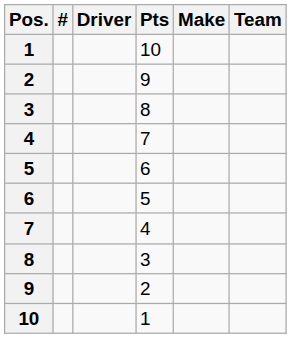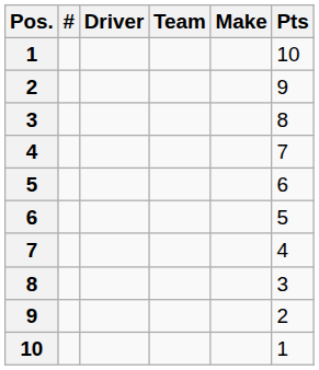columns swapped: Team <-> Pts
